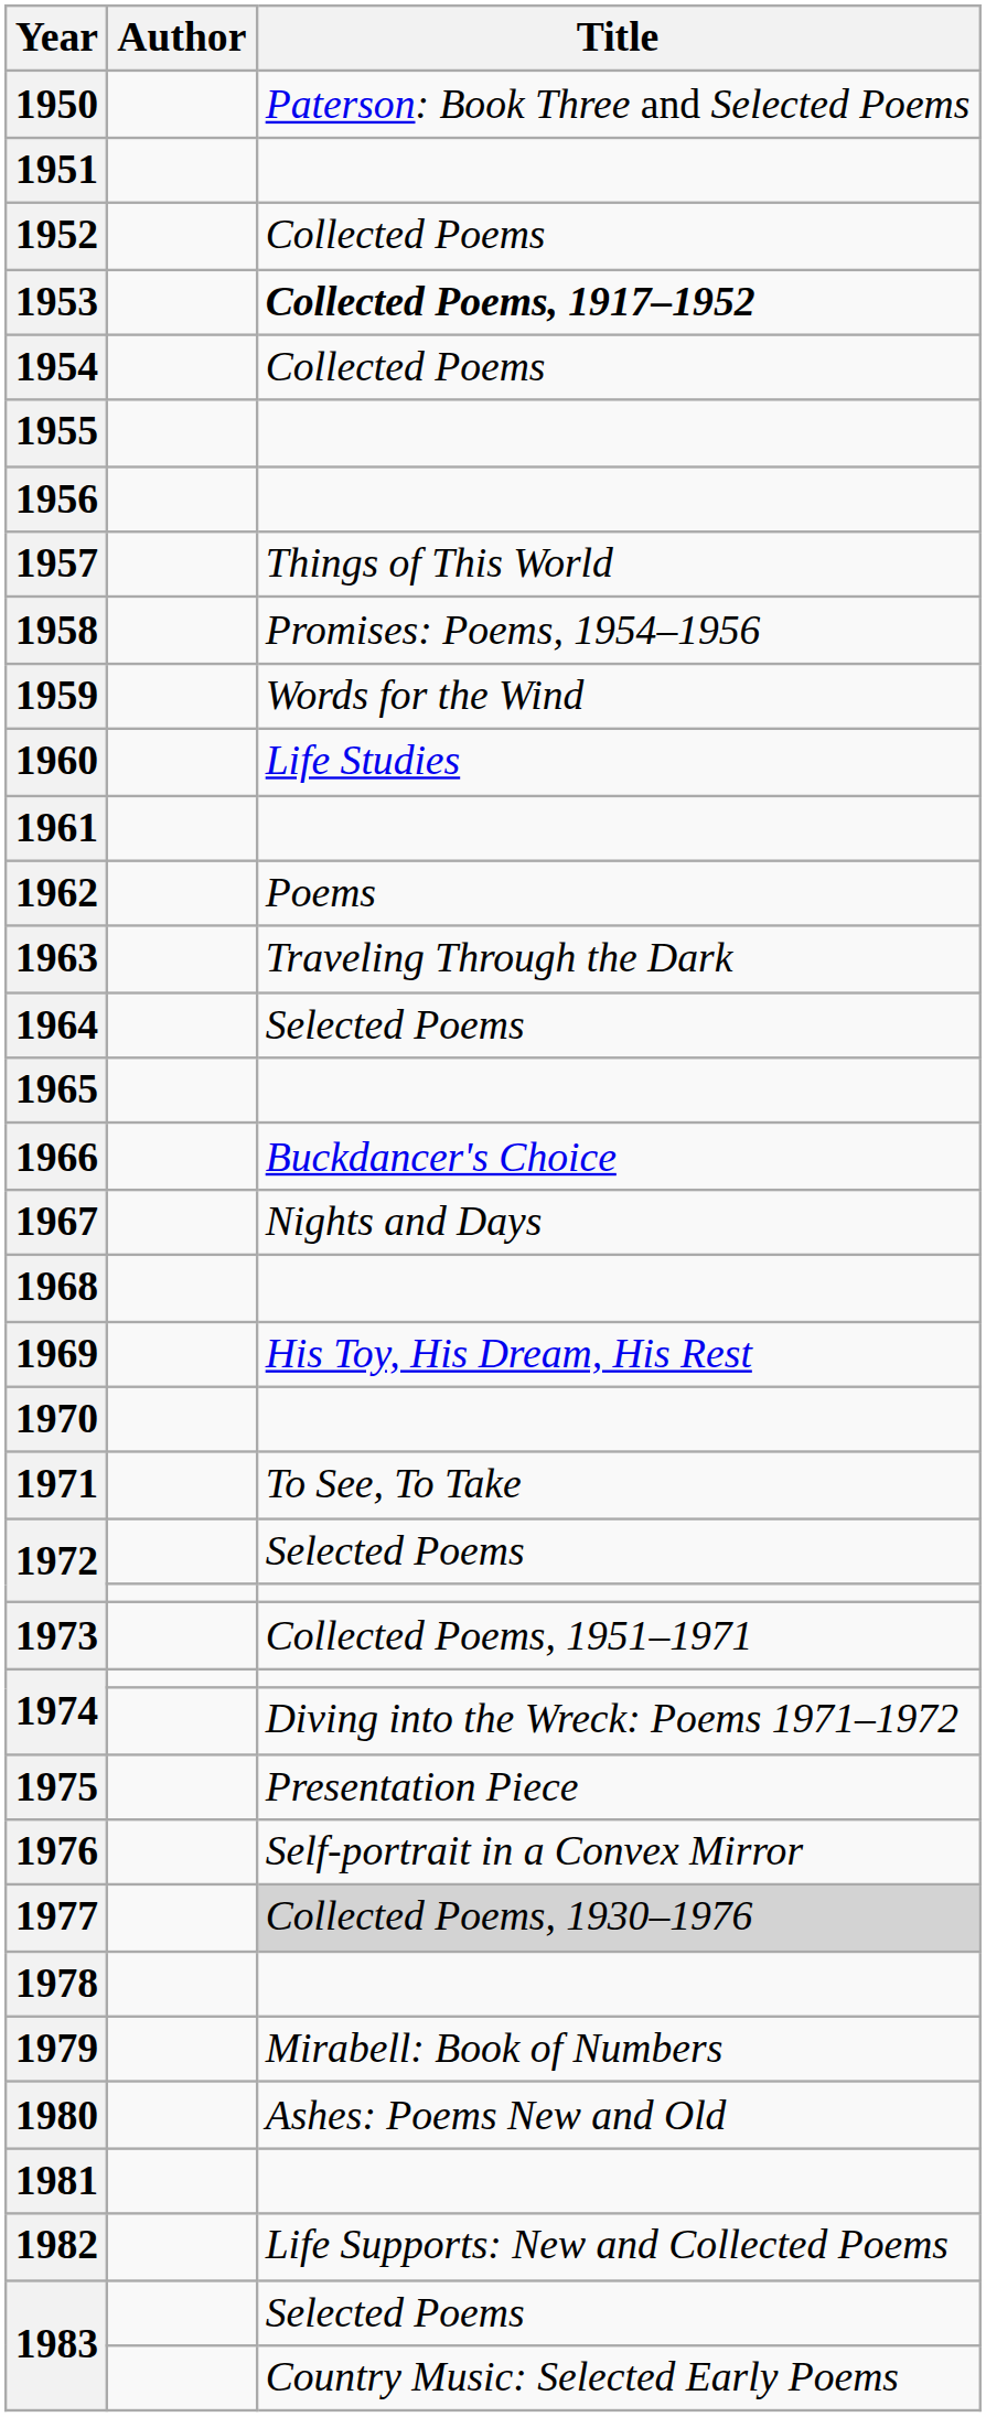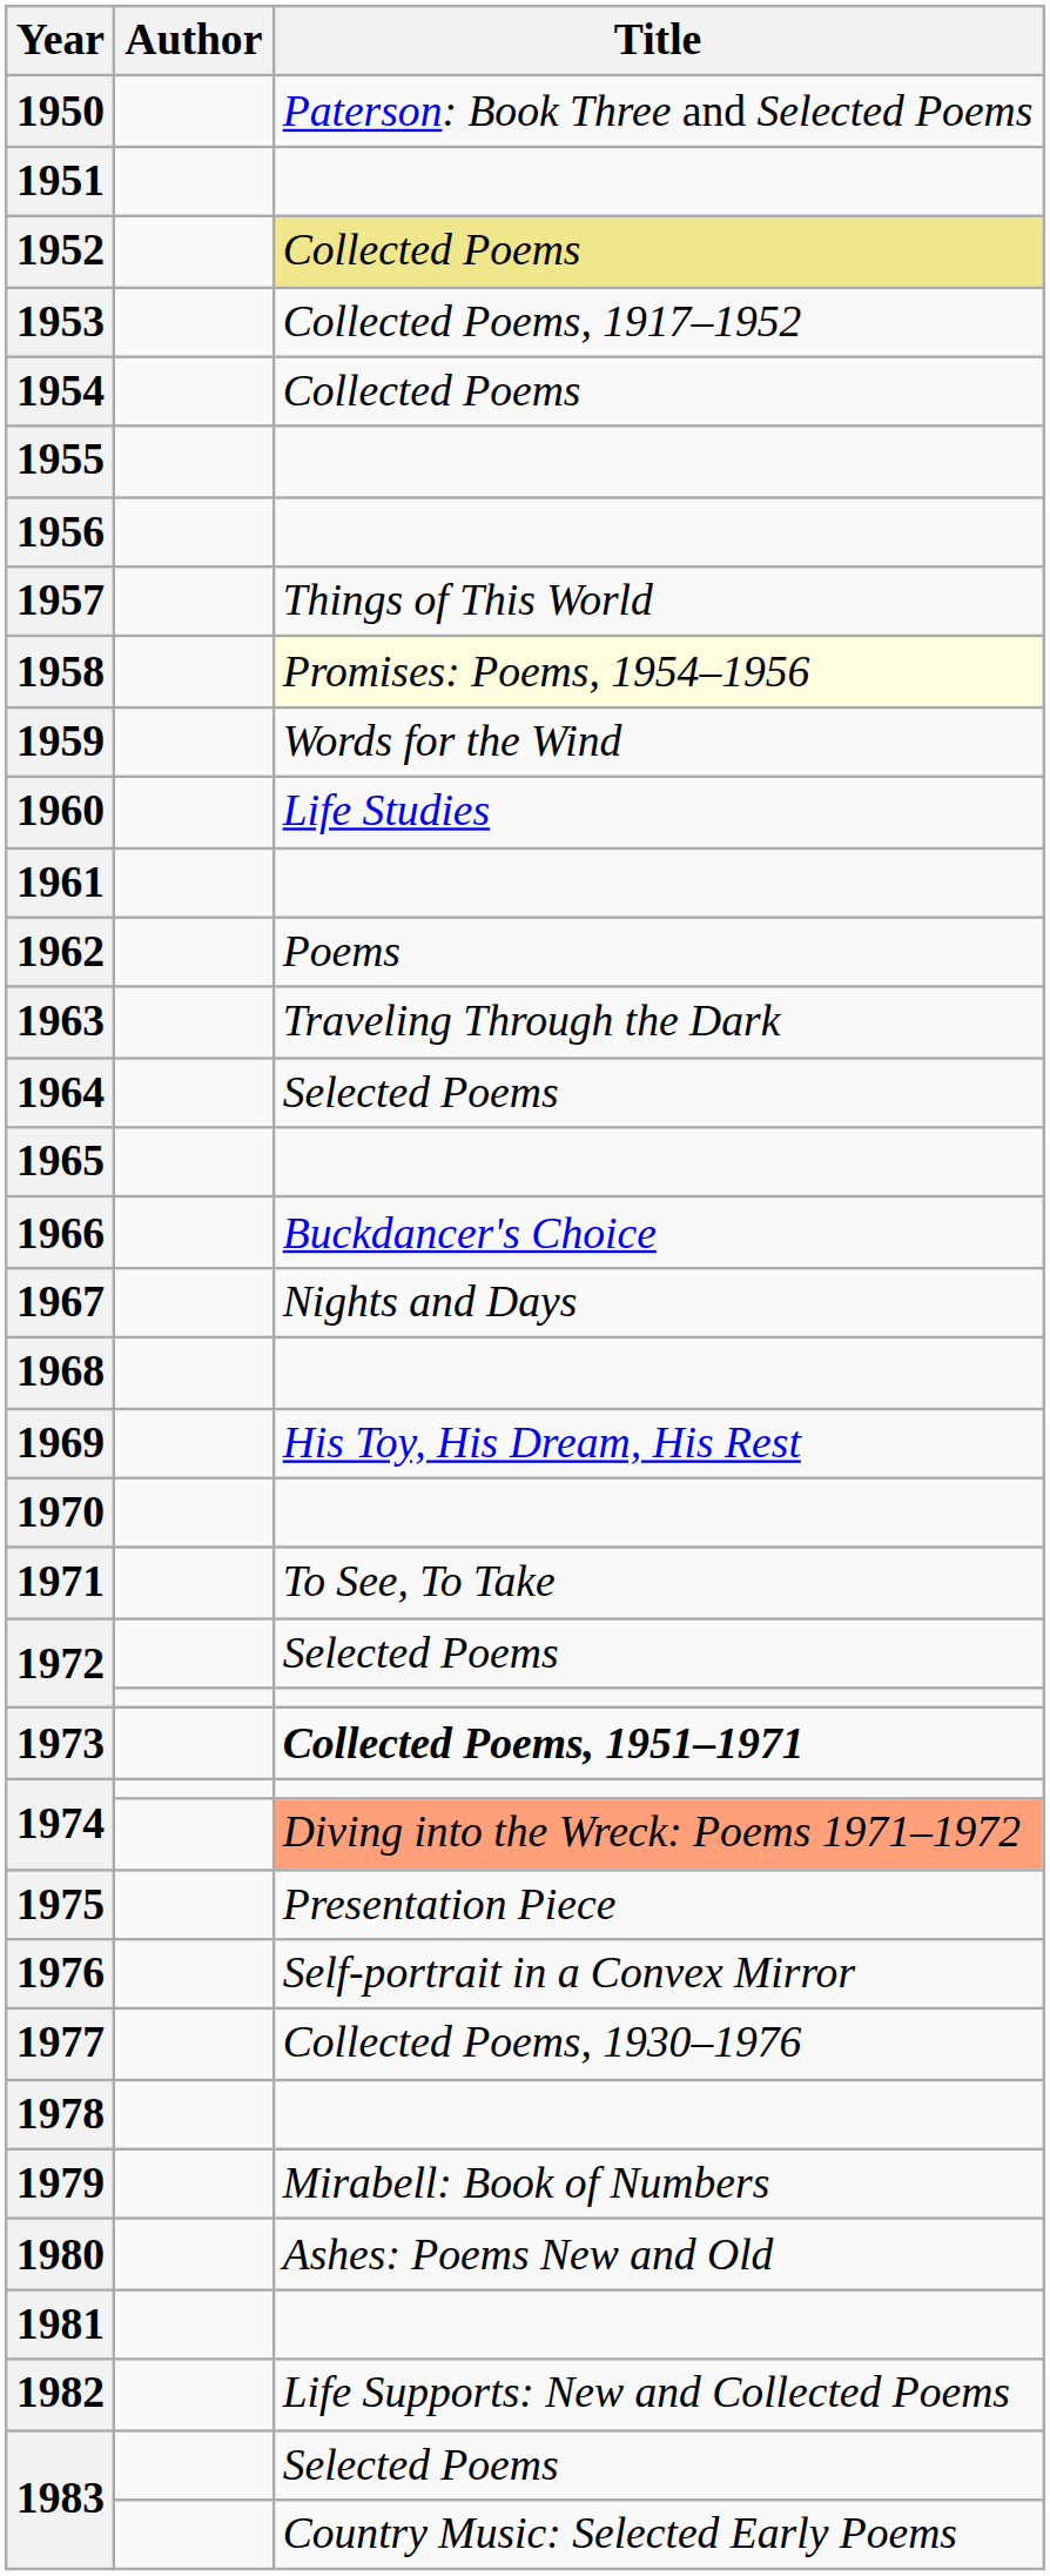1952 | Title: no background -> khaki background
1953 | Title: bold -> normal
1958 | Title: no background -> lightyellow background
1973 | Title: normal -> bold
1974 / Diving into the Wreck: Poems 1971–1972 | Title: no background -> lightsalmon background
1977 | Title: lightgrey background -> no background
